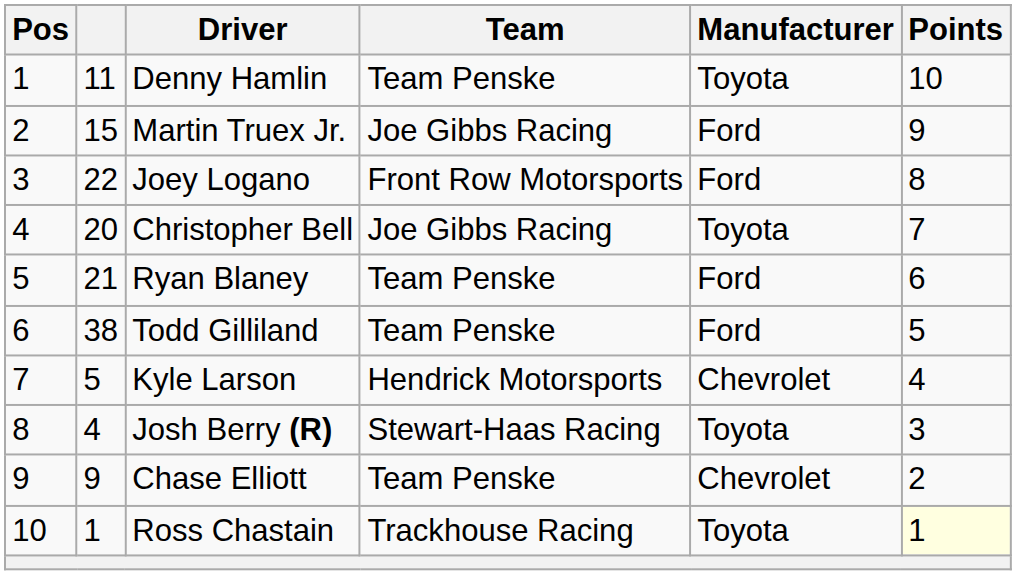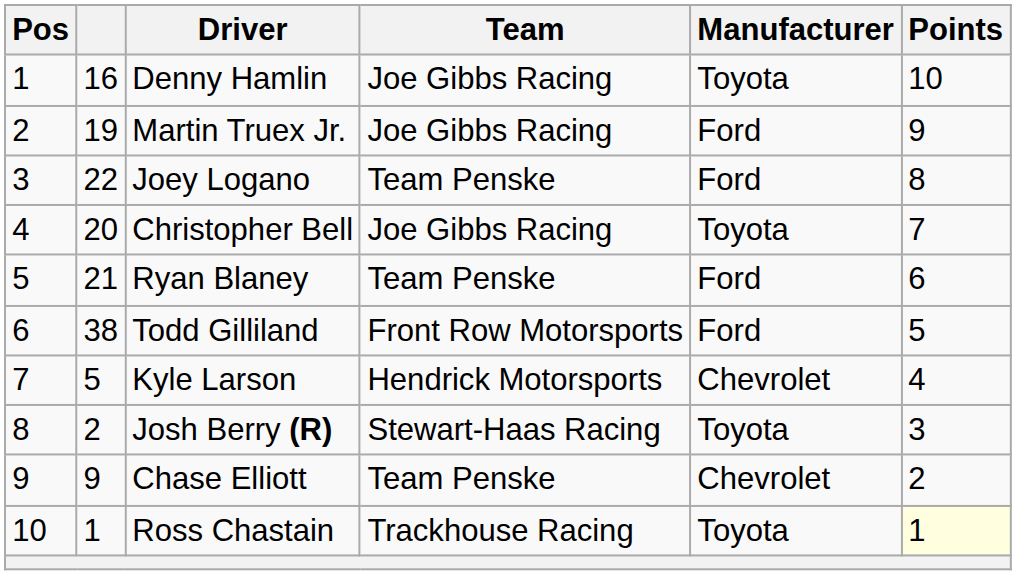Denny Hamlin | column 2: 11 -> 16
Denny Hamlin | Team: Team Penske -> Joe Gibbs Racing
Martin Truex Jr. | column 2: 15 -> 19
Joey Logano | Team: Front Row Motorsports -> Team Penske
Todd Gilliland | Team: Team Penske -> Front Row Motorsports
Josh Berry (R) | column 2: 4 -> 2
